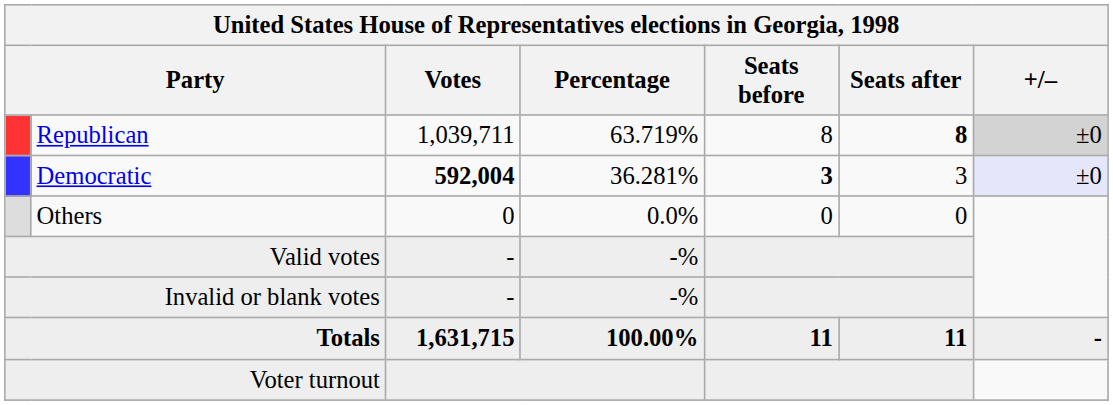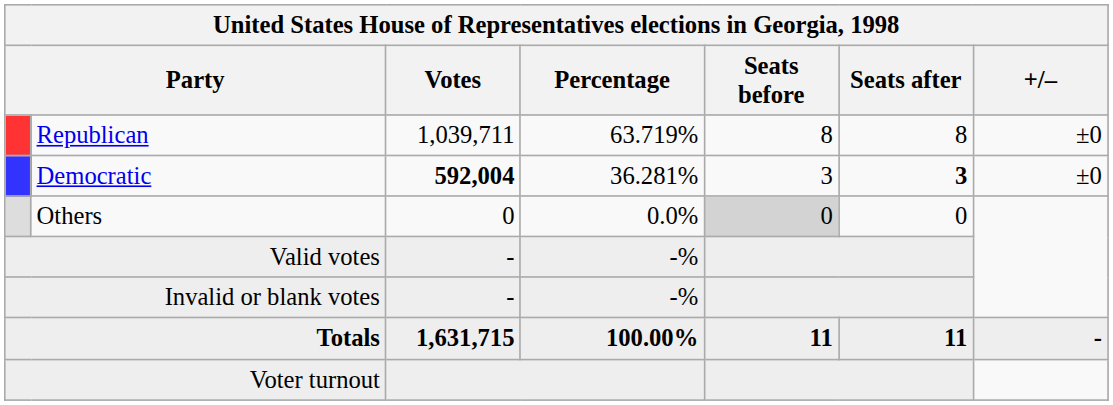Republican | Seats after: bold -> normal
Republican | +/–: lightgrey background -> no background
Democratic | Seats before: bold -> normal
Democratic | Seats after: normal -> bold
Democratic | +/–: lavender background -> no background
Others | Seats before: no background -> lightgrey background
